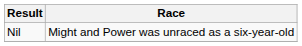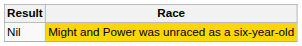Nil | Race: no background -> gold background
